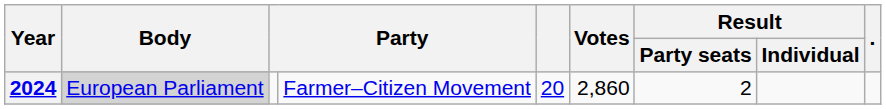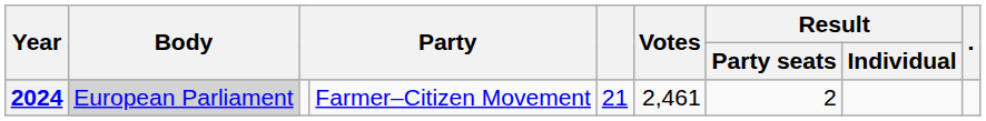2024 | column 5: 20 -> 21
2024 | Votes: 2,860 -> 2,461
